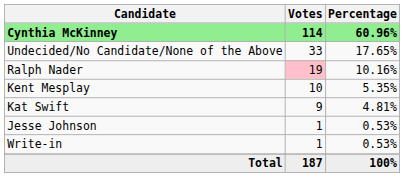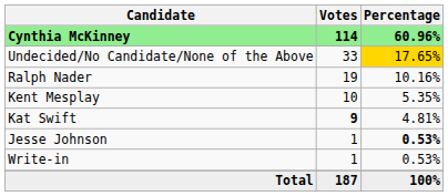Undecided/No Candidate/None of the Above | Percentage: no background -> gold background
Ralph Nader | Votes: pink background -> no background
Kat Swift | Votes: normal -> bold
Jesse Johnson | Percentage: normal -> bold
